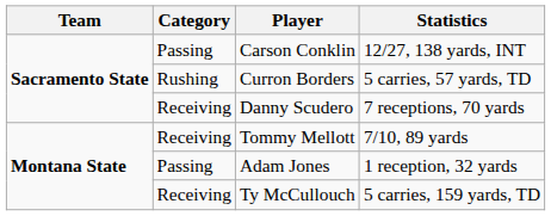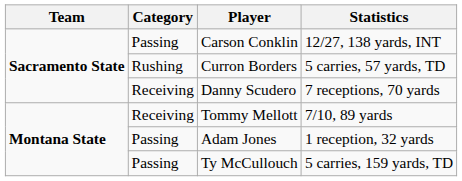Ty McCullouch | Category: Receiving -> Passing
